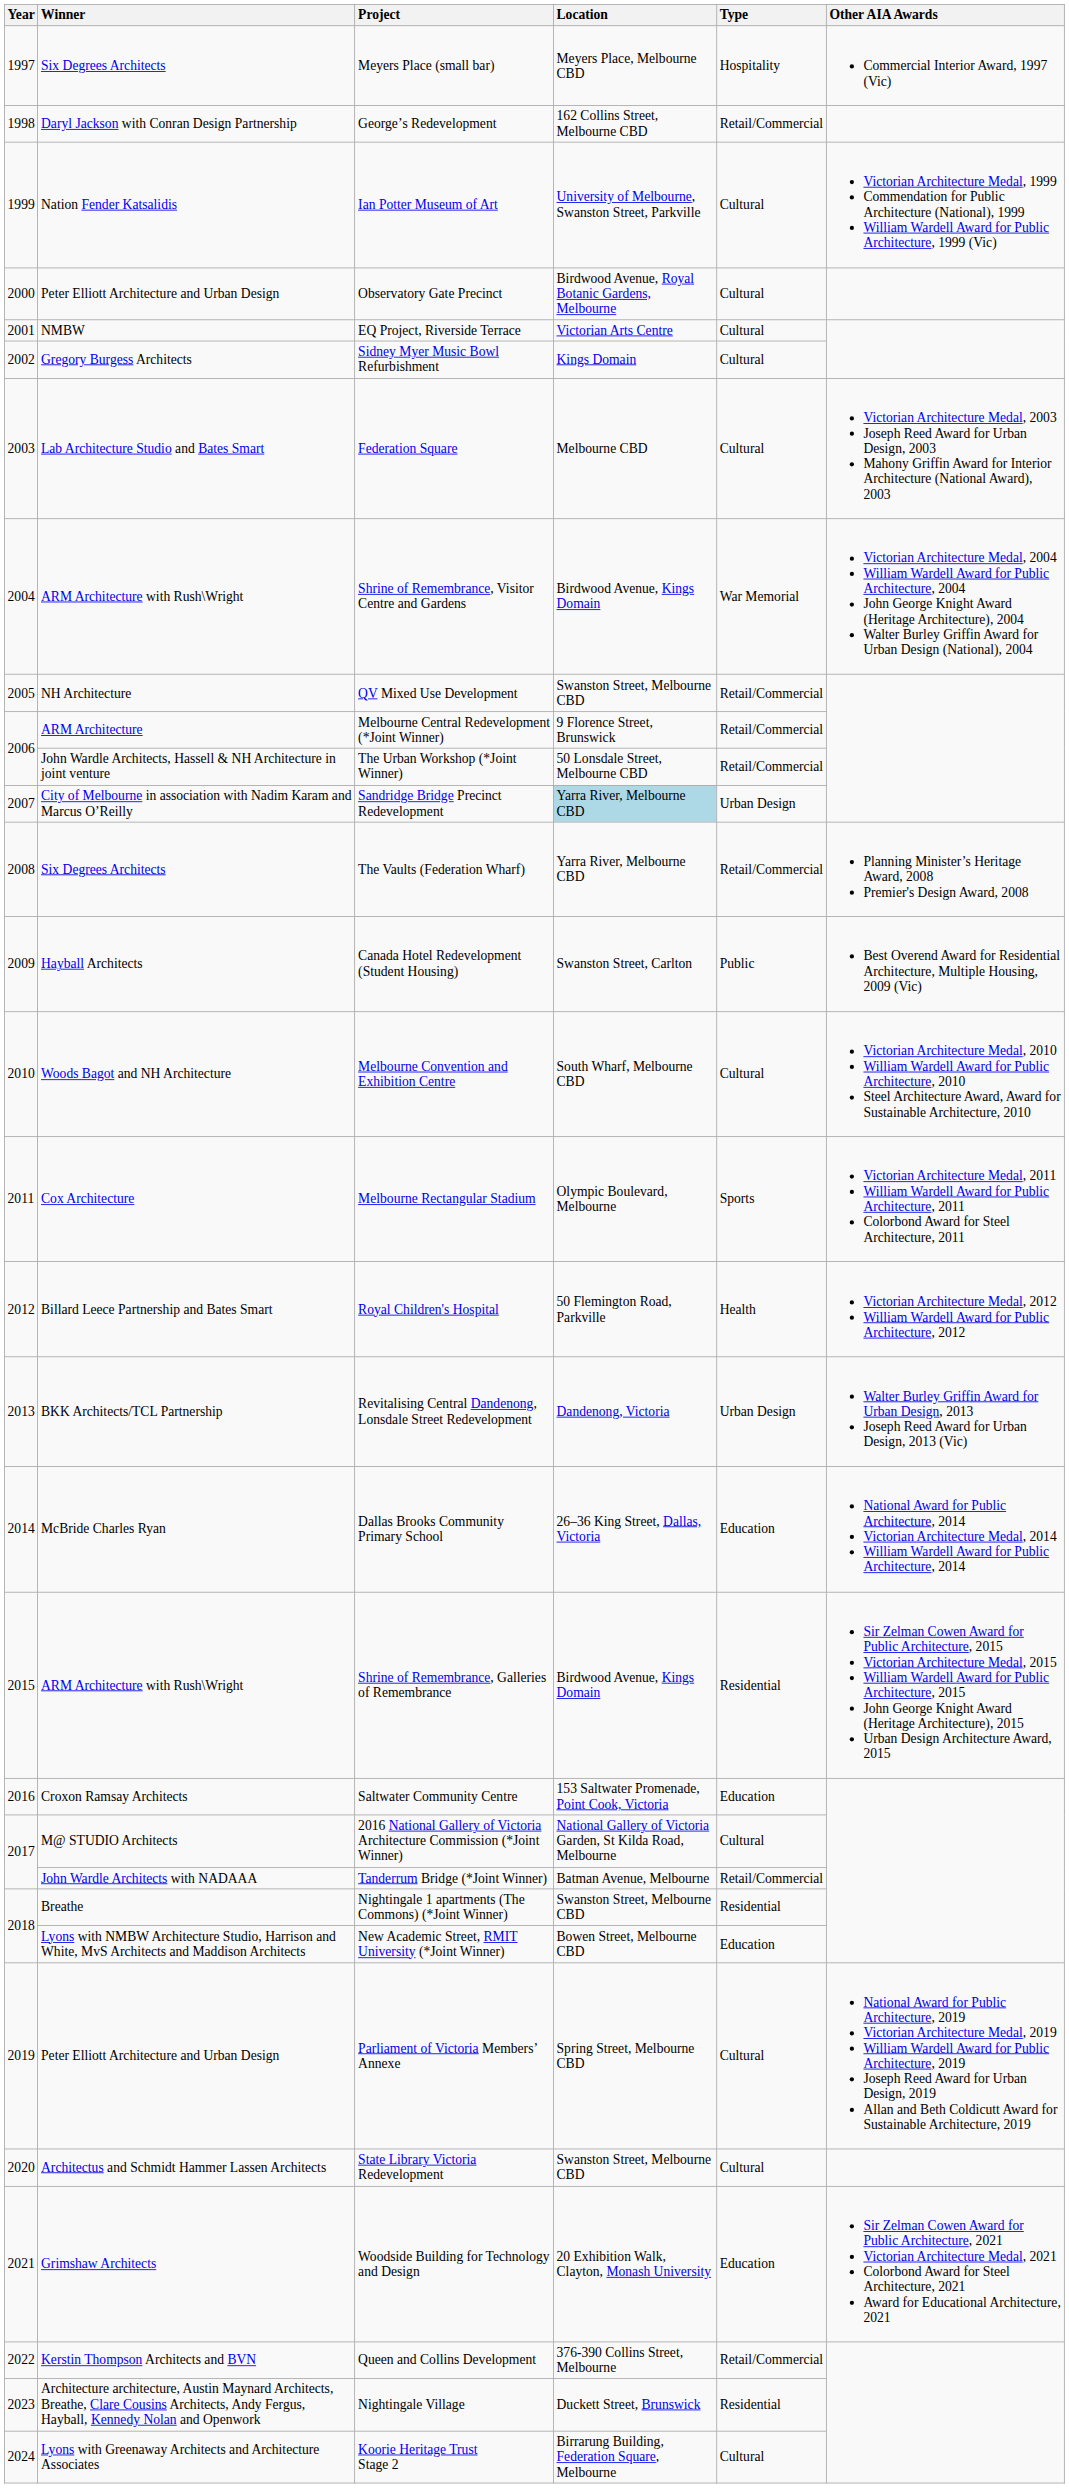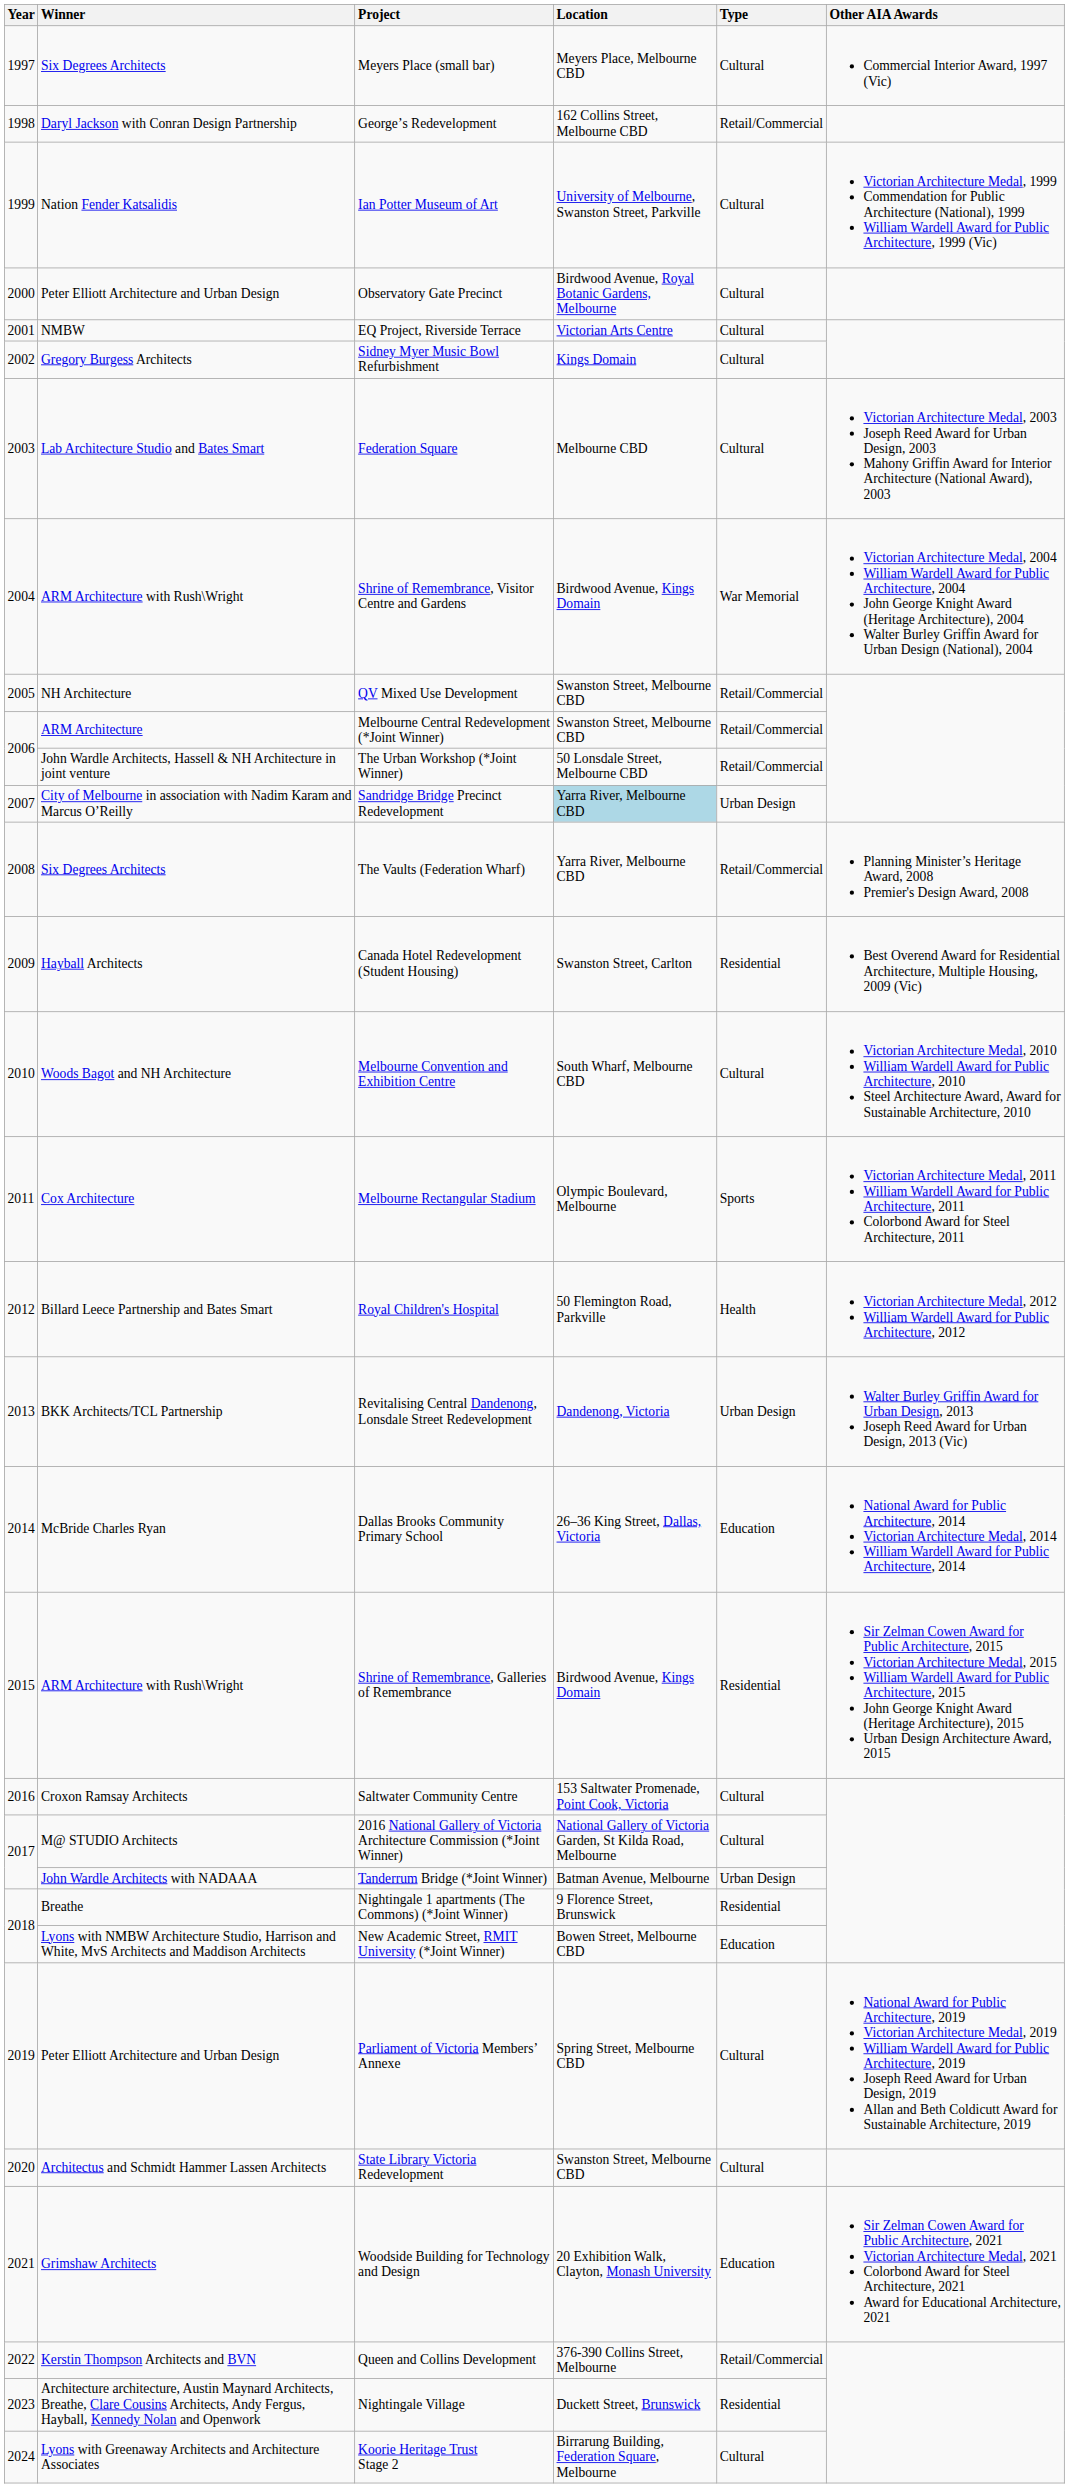Meyers Place (small bar) | Type: Hospitality -> Cultural
Melbourne Central Redevelopment (*Joint Winner) | Location: 9 Florence Street, Brunswick -> Swanston Street, Melbourne CBD
Canada Hotel Redevelopment (Student Housing) | Type: Public -> Residential
Saltwater Community Centre | Type: Education -> Cultural
Tanderrum Bridge (*Joint Winner) | Type: Retail/Commercial -> Urban Design
Nightingale 1 apartments (The Commons) (*Joint Winner) | Location: Swanston Street, Melbourne CBD -> 9 Florence Street, Brunswick
